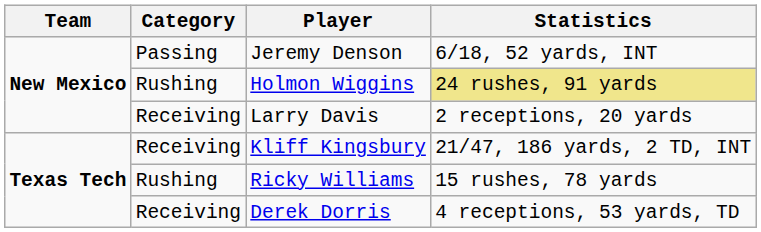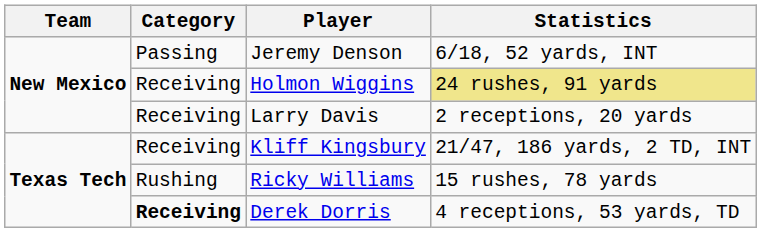Holmon Wiggins | Category: Rushing -> Receiving
Derek Dorris | Category: normal -> bold
